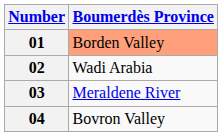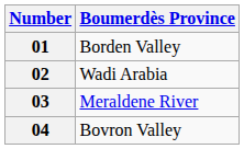01 | Boumerdès Province: lightsalmon background -> no background
